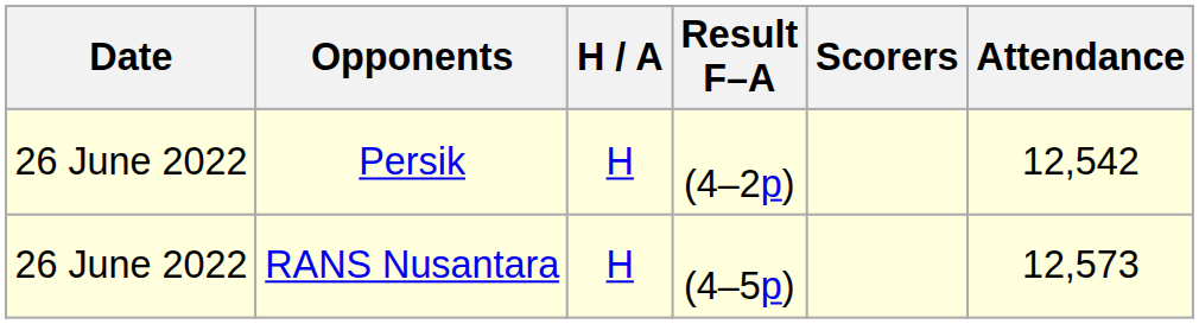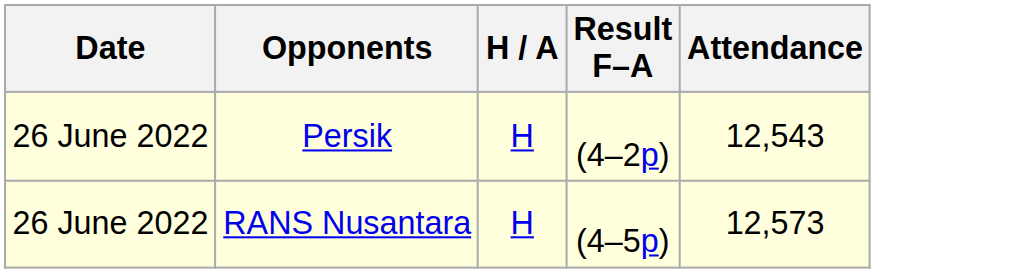- column: Scorers
Persik | Attendance: 12,542 -> 12,543
